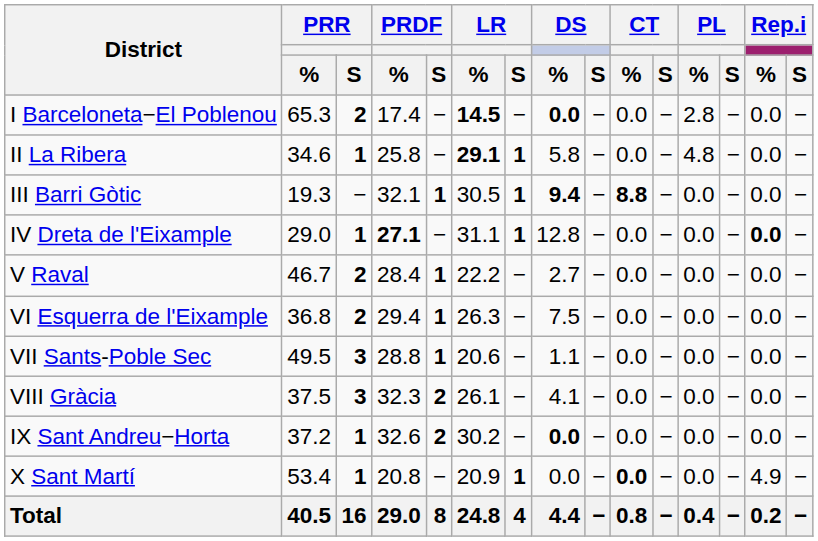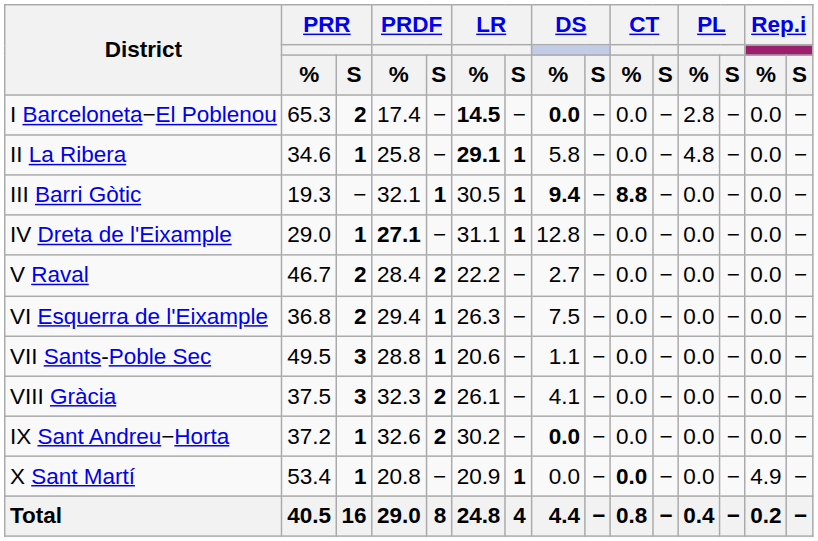IV Dreta de l'Eixample | Rep.i / %: bold -> normal
V Raval | PRDF / S: 1 -> 2
